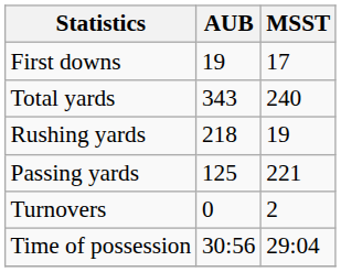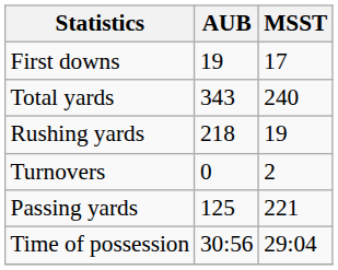rows swapped: Passing yards <-> Turnovers
